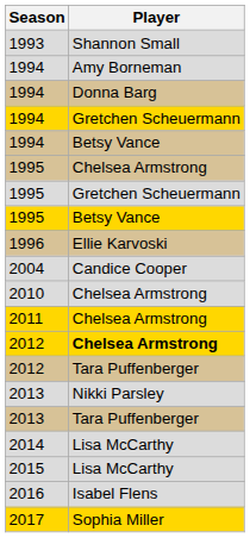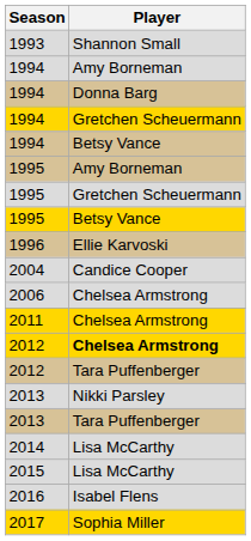row 7 | Player: Chelsea Armstrong -> Amy Borneman
row 12 | Season: 2010 -> 2006
